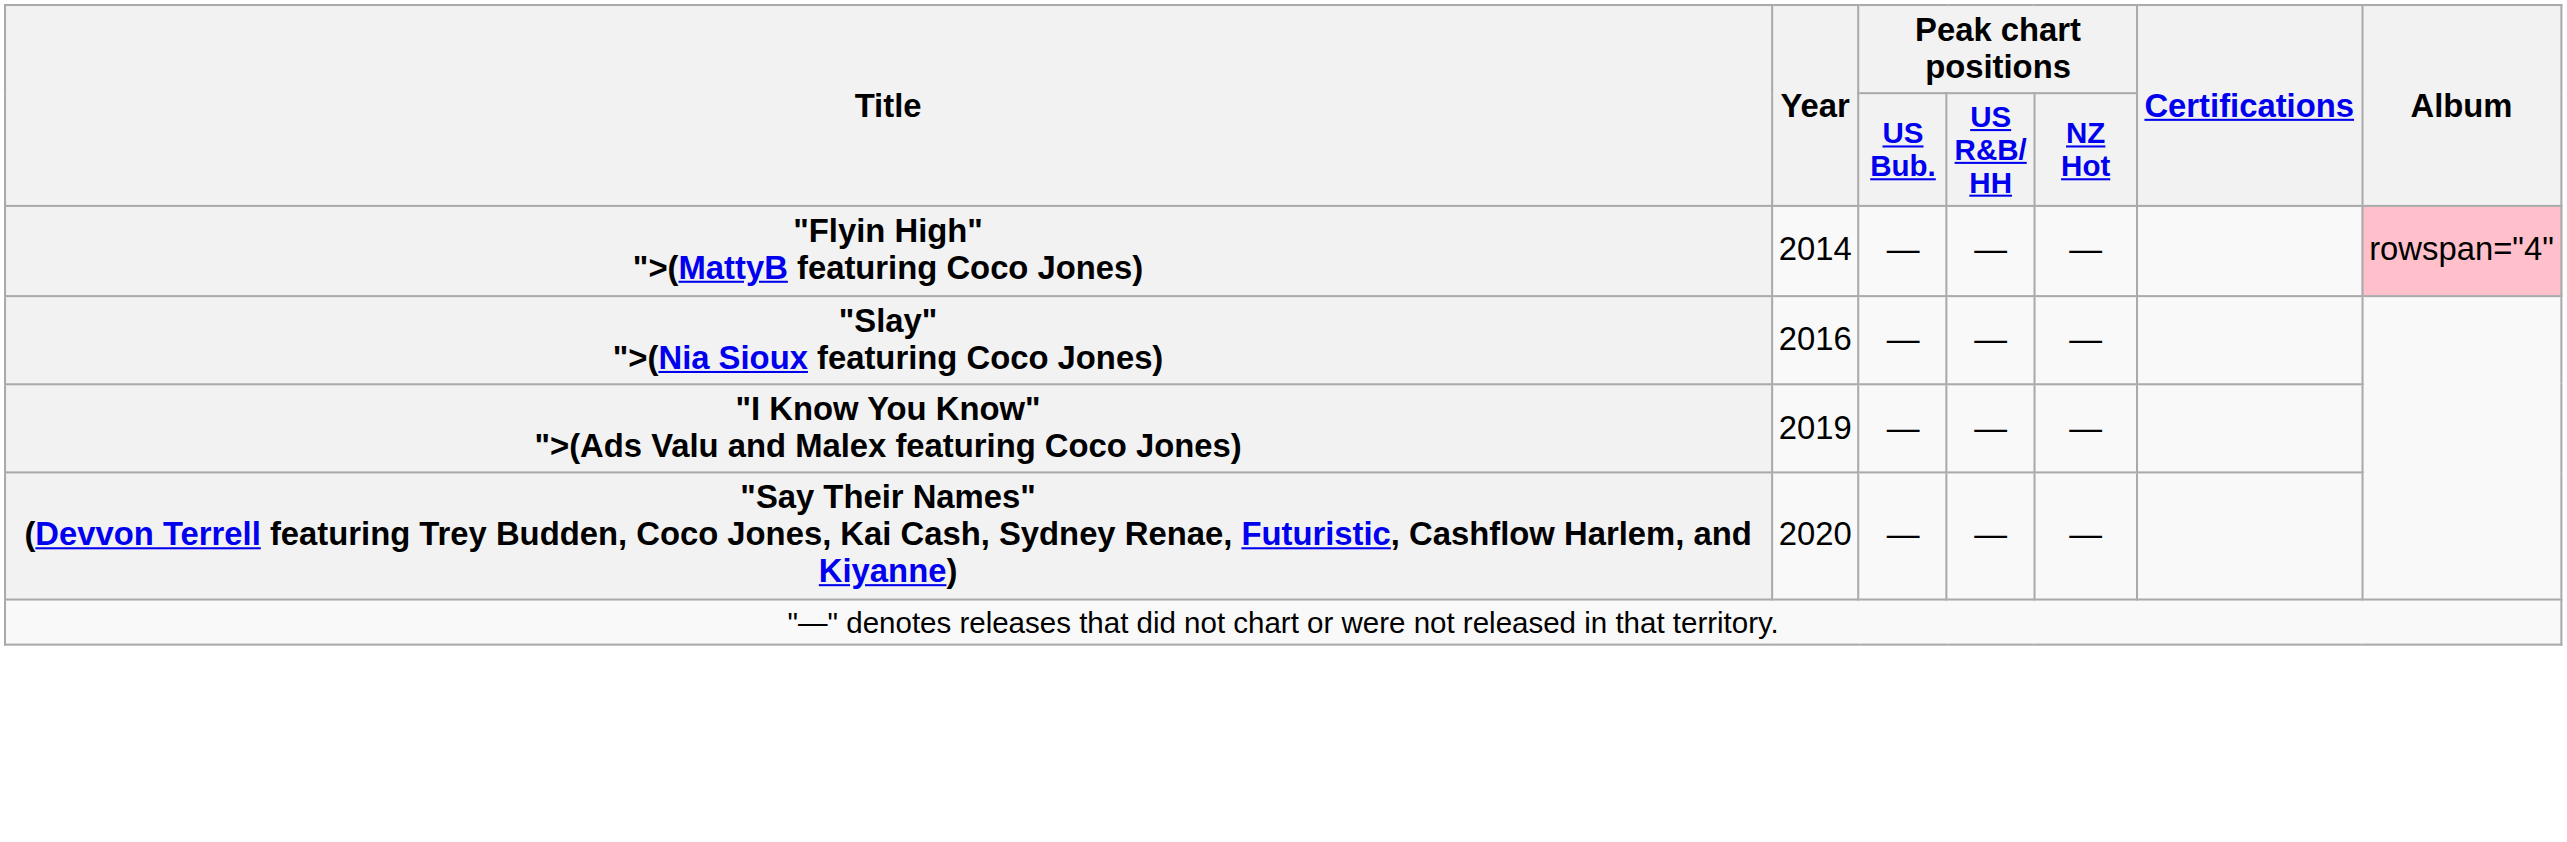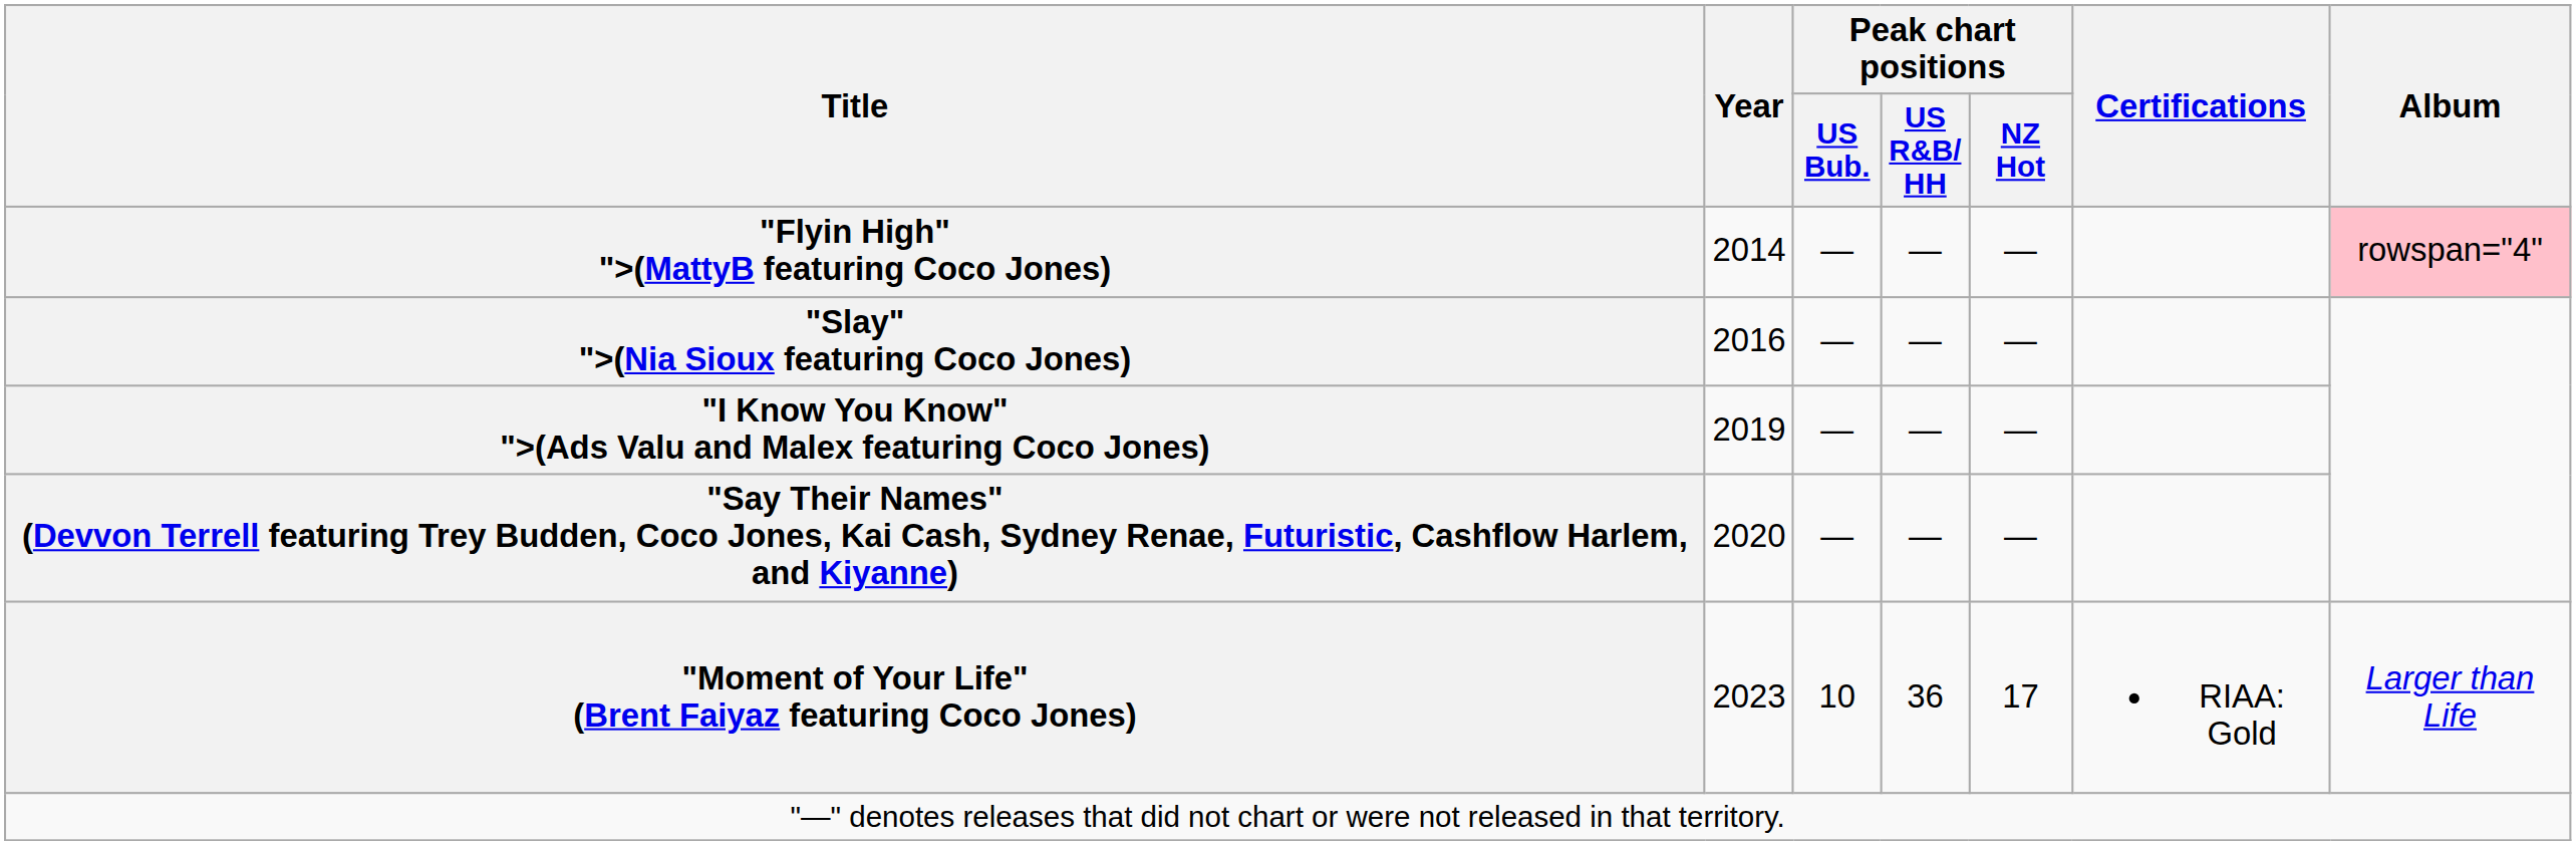+ row: "Moment of Your Life" (Brent Faiyaz featuring Coco Jones) | 2023 | 10 | 36 | 17 | RIAA: Gold | Larger than Life
